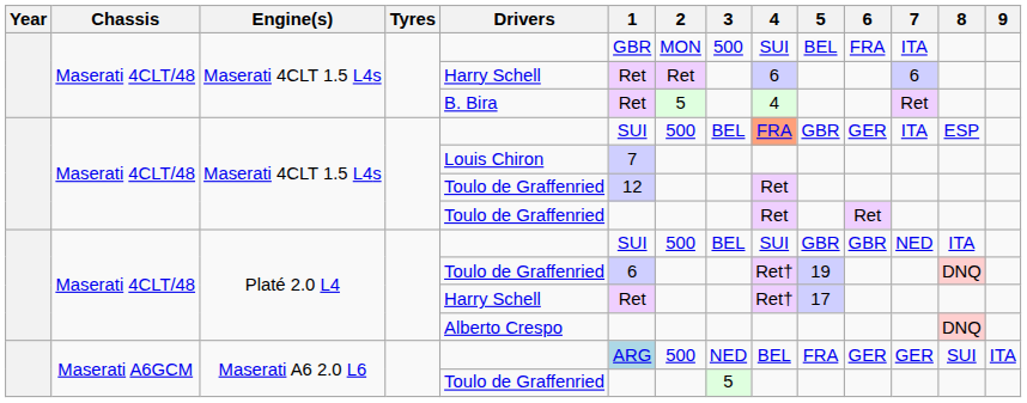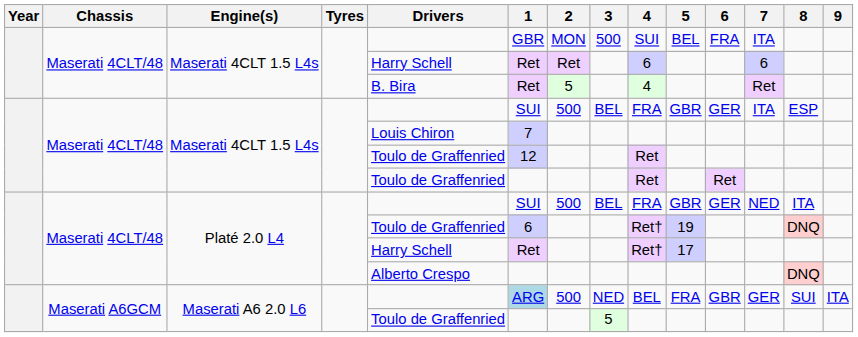row 5 | 4: lightsalmon background -> no background
row 9 | 4: SUI -> FRA
row 9 | 6: GBR -> GER
row 13 | 6: GER -> GBR
